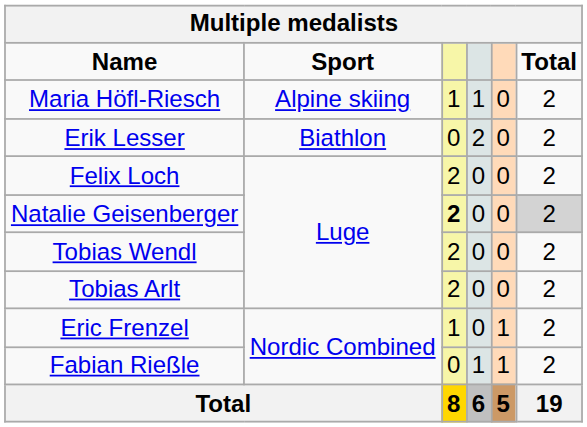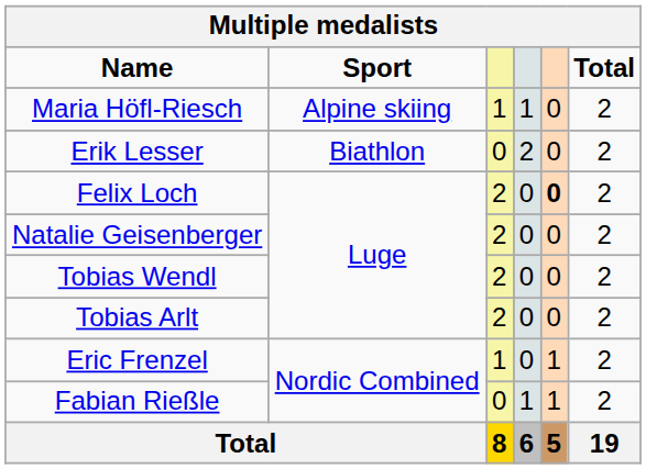Felix Loch | column 5: normal -> bold
Natalie Geisenberger | column 3: bold -> normal
Natalie Geisenberger | Total: lightgrey background -> no background
